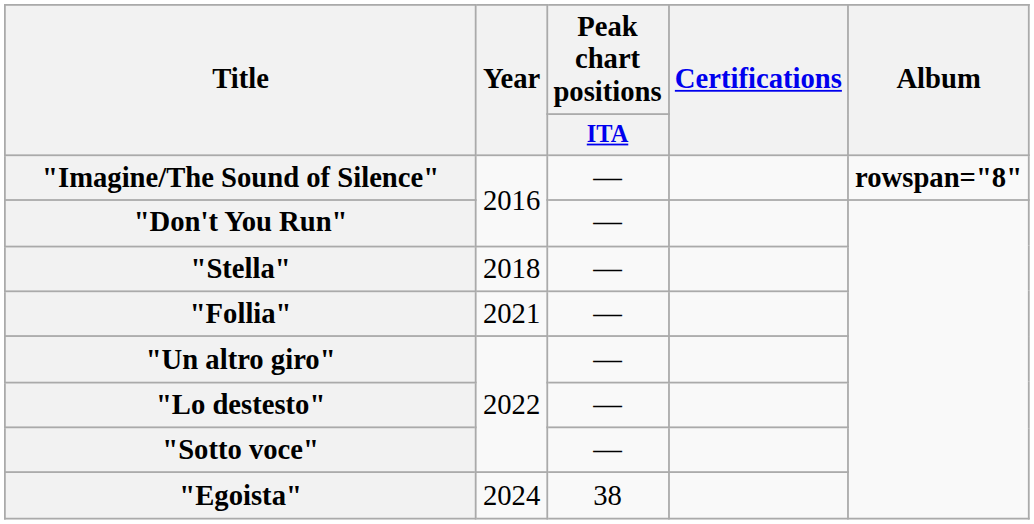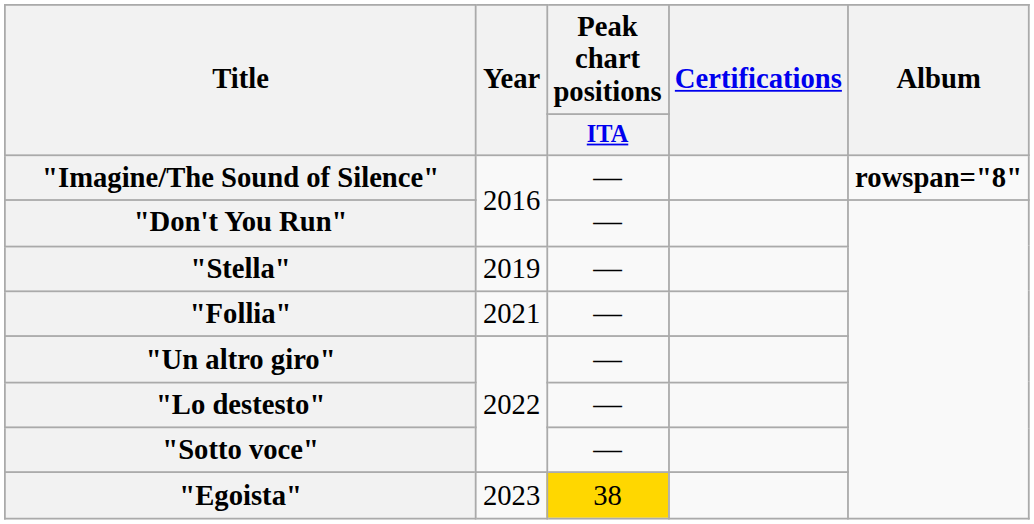"Stella" | Year: 2018 -> 2019
"Egoista" | Year: 2024 -> 2023
"Egoista" | Peak chart positions / ITA: no background -> gold background
